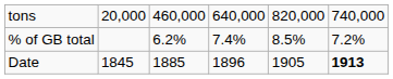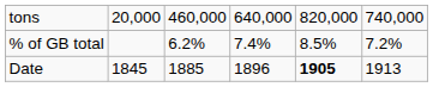Date | column 5: normal -> bold
Date | column 6: bold -> normal
